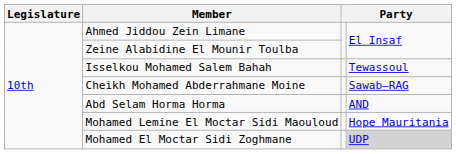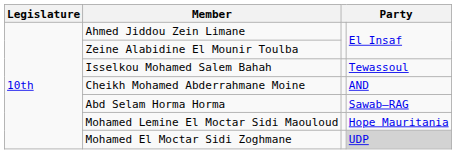Cheikh Mohamed Abderrahmane Moine | column 4: Sawab–RAG -> AND
Abd Selam Horma Horma | column 4: AND -> Sawab–RAG
